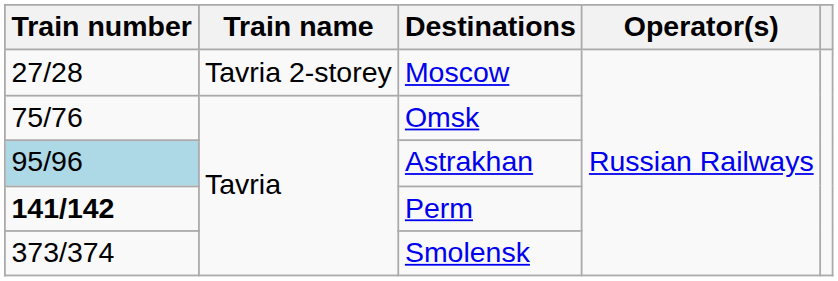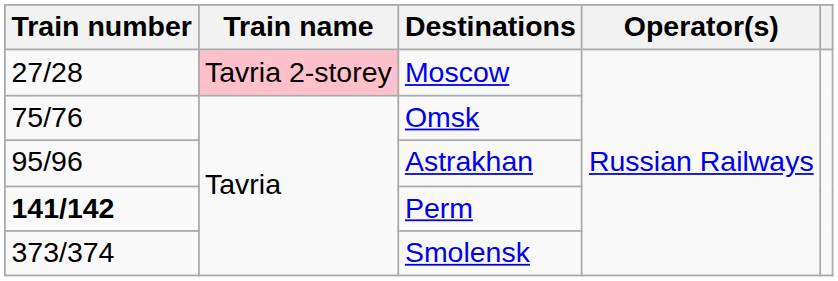Moscow | Train name: no background -> pink background
Astrakhan | Train number: lightblue background -> no background
